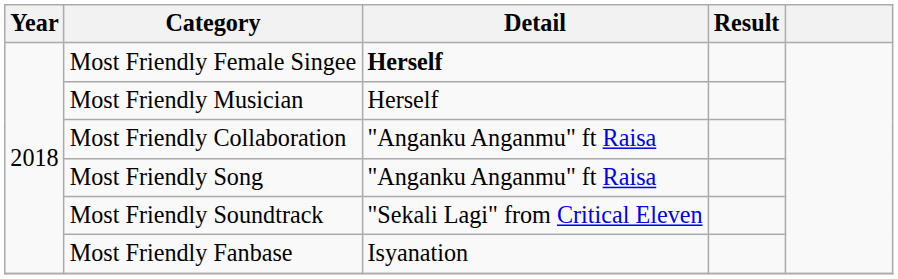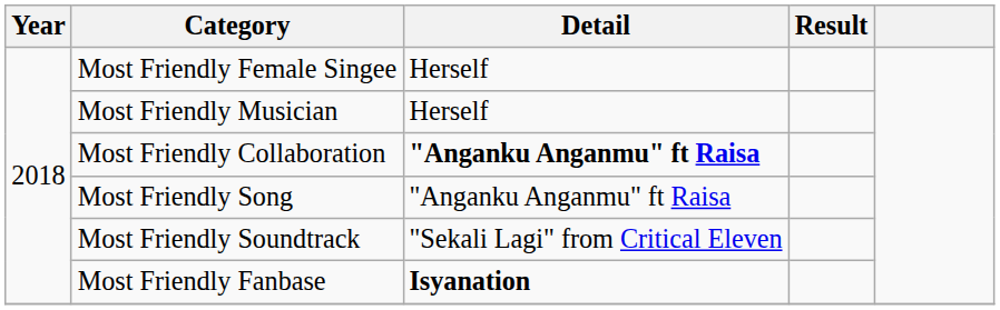Most Friendly Female Singee | Detail: bold -> normal
Most Friendly Collaboration | Detail: normal -> bold
Most Friendly Fanbase | Detail: normal -> bold
